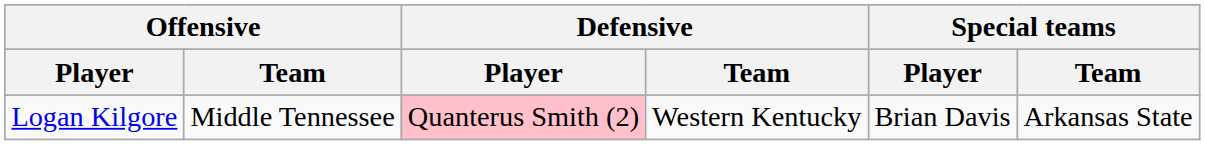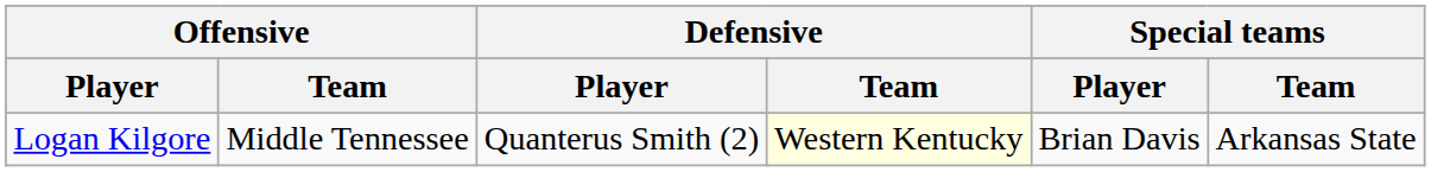Logan Kilgore | Defensive / Player: pink background -> no background
Logan Kilgore | Defensive / Team: no background -> lightyellow background
